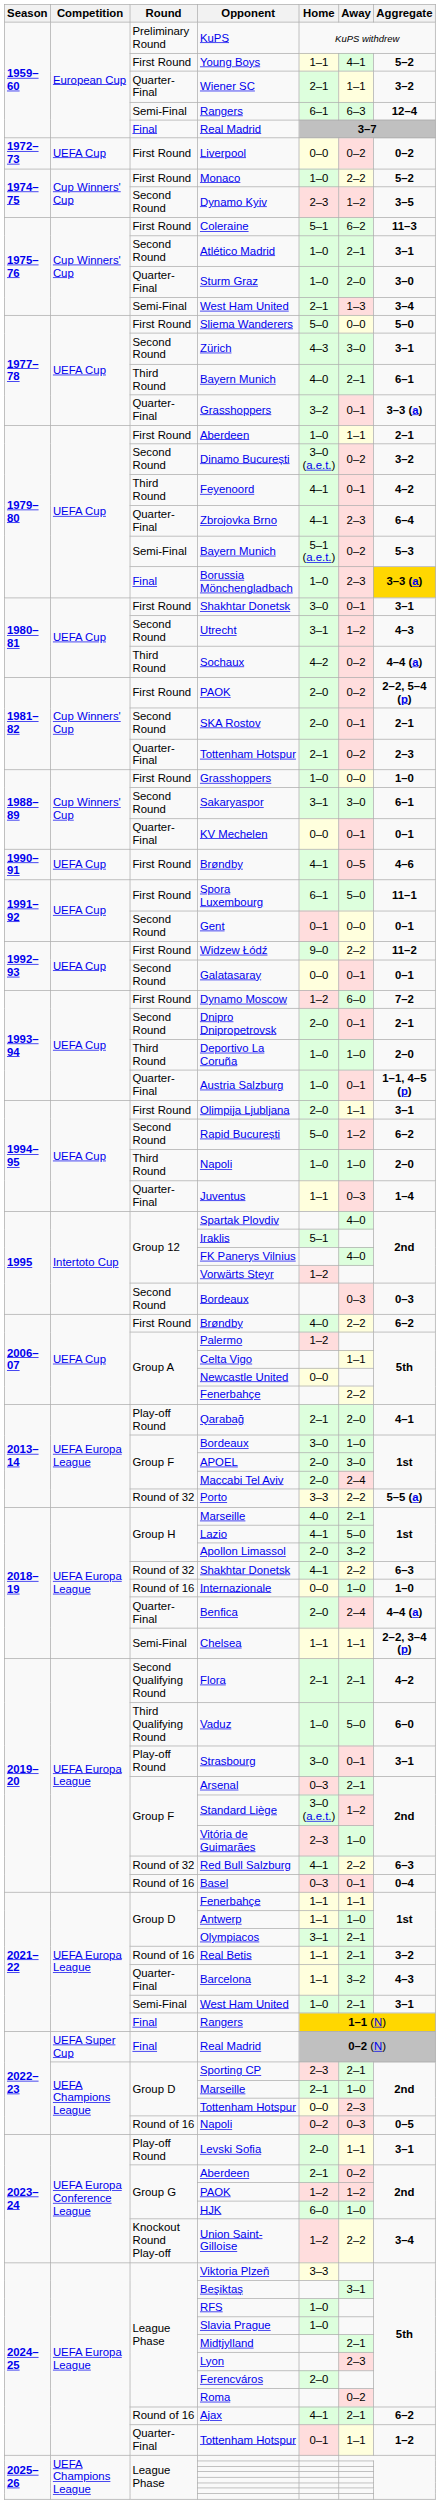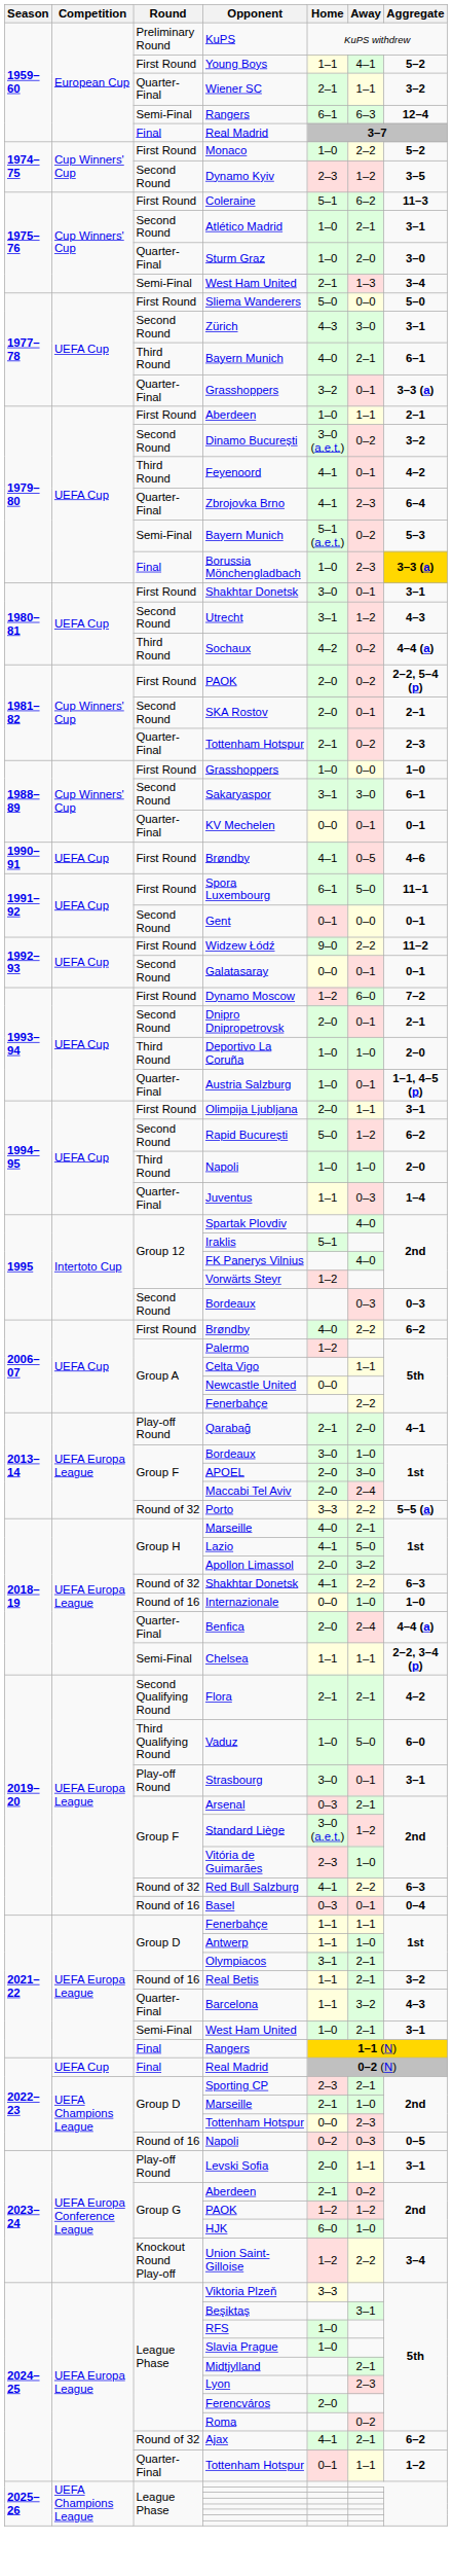- row: 1972–73 | UEFA Cup | First Round | Liverpool | 0–0 | 0–2 | 0–2
2022–23 / Real Madrid | Competition: UEFA Super Cup -> UEFA Cup
Ajax | Round: Round of 16 -> Round of 32
